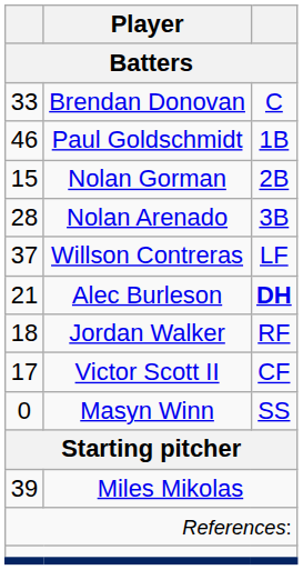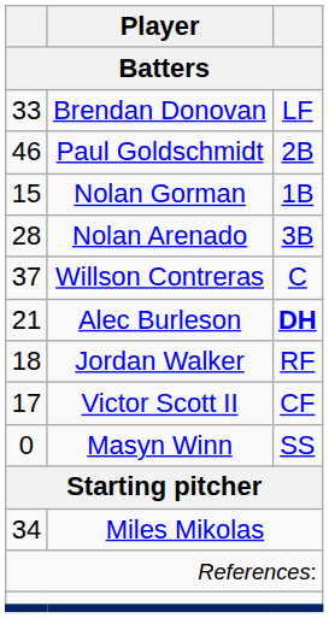Brendan Donovan | column 3: C -> LF
Paul Goldschmidt | column 3: 1B -> 2B
Nolan Gorman | column 3: 2B -> 1B
Willson Contreras | column 3: LF -> C
Miles Mikolas | column 1: 39 -> 34
